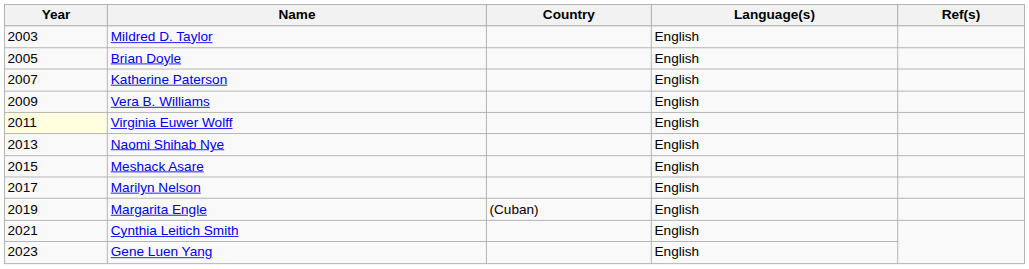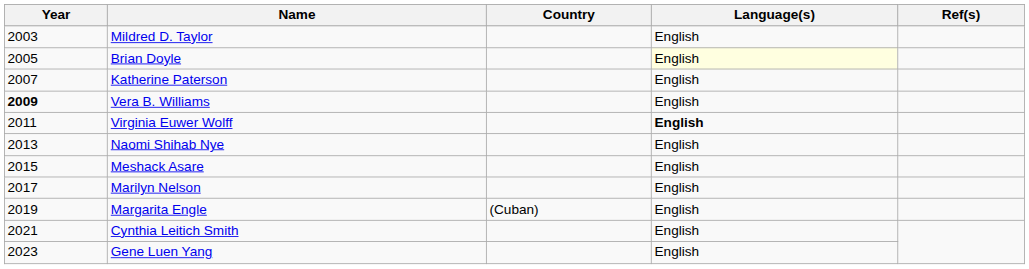Brian Doyle | Language(s): no background -> lightyellow background
Vera B. Williams | Year: normal -> bold
Virginia Euwer Wolff | Year: lightyellow background -> no background
Virginia Euwer Wolff | Language(s): normal -> bold
